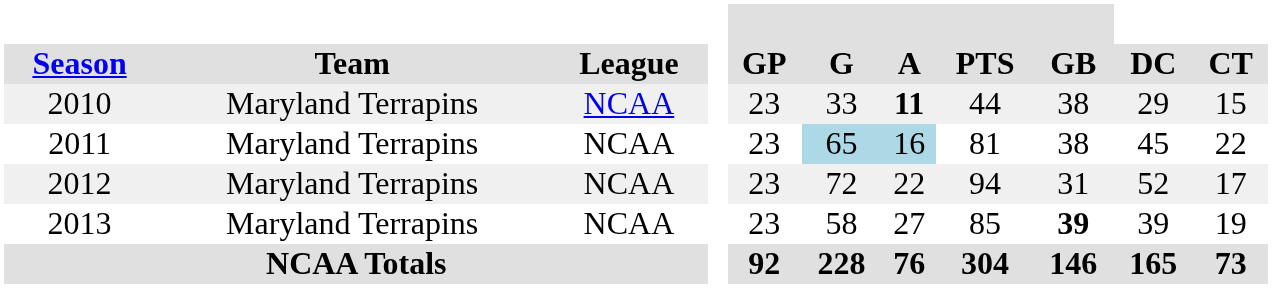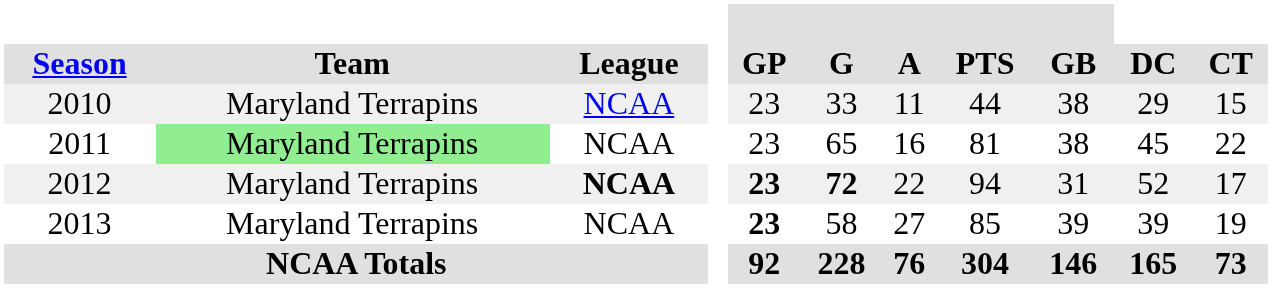2010 | A: bold -> normal
2011 | Team: no background -> lightgreen background
2011 | G: lightblue background -> no background
2011 | A: lightblue background -> no background
2012 | League: normal -> bold
2012 | GP: normal -> bold
2012 | G: normal -> bold
2013 | GP: normal -> bold
2013 | GB: bold -> normal
